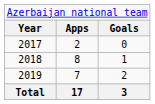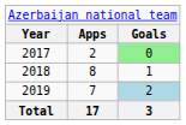2017 | column 3: no background -> lightgreen background
2019 | column 3: no background -> lightblue background
